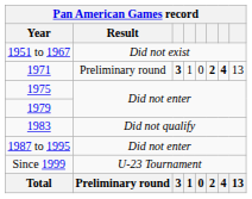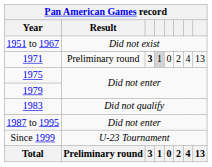1971 | column 4: no background -> lightgrey background
1971 | column 6: bold -> normal
1971 | column 7: bold -> normal
